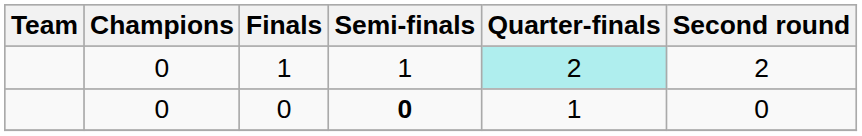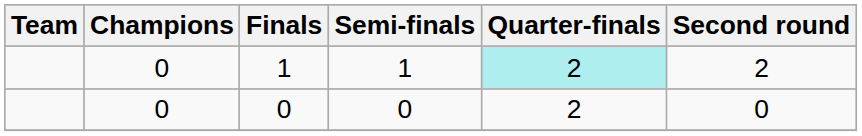row 3 | Semi-finals: bold -> normal
row 3 | Quarter-finals: 1 -> 2
